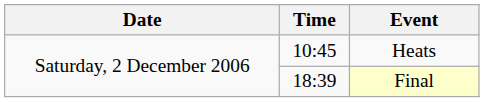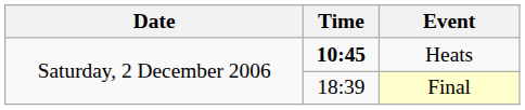Heats | Time: normal -> bold
